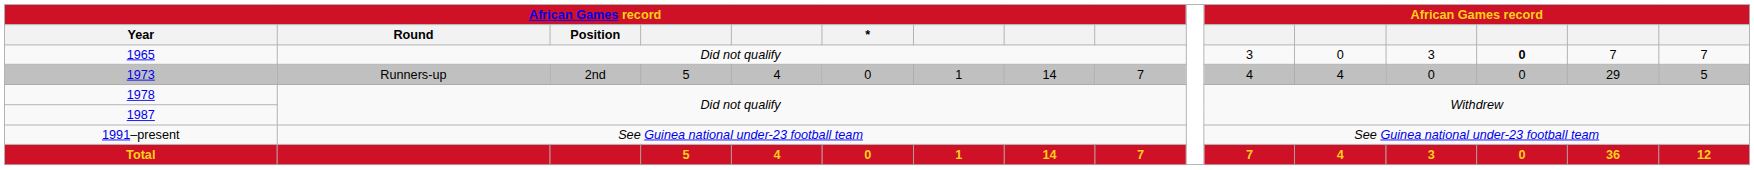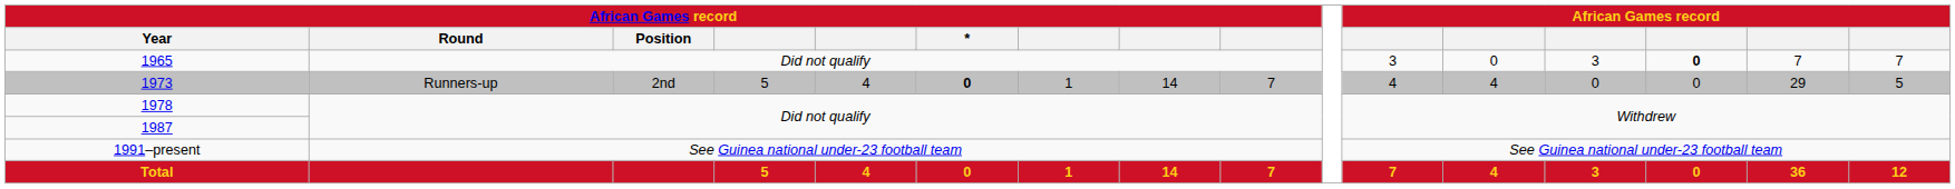1973 | African Games record / *: normal -> bold
